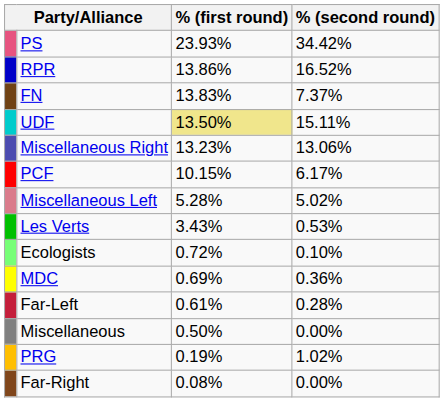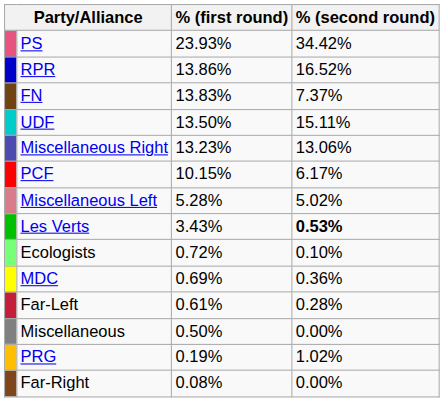UDF | % (first round): khaki background -> no background
Les Verts | % (second round): normal -> bold
